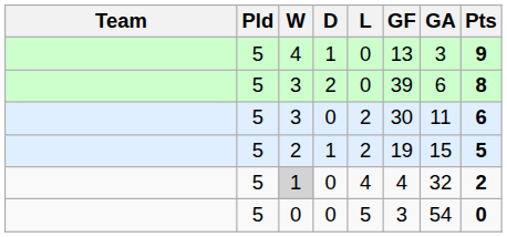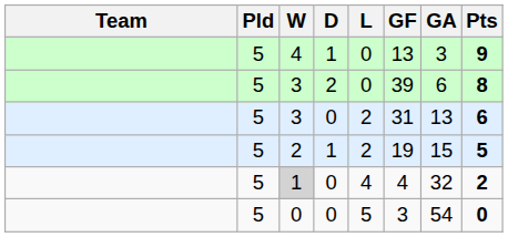row 4 | GF: 30 -> 31
row 4 | GA: 11 -> 13
